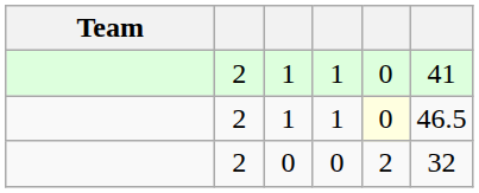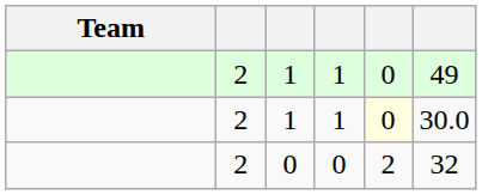row 2 | column 6: 41 -> 49
row 3 | column 6: 46.5 -> 30.0
